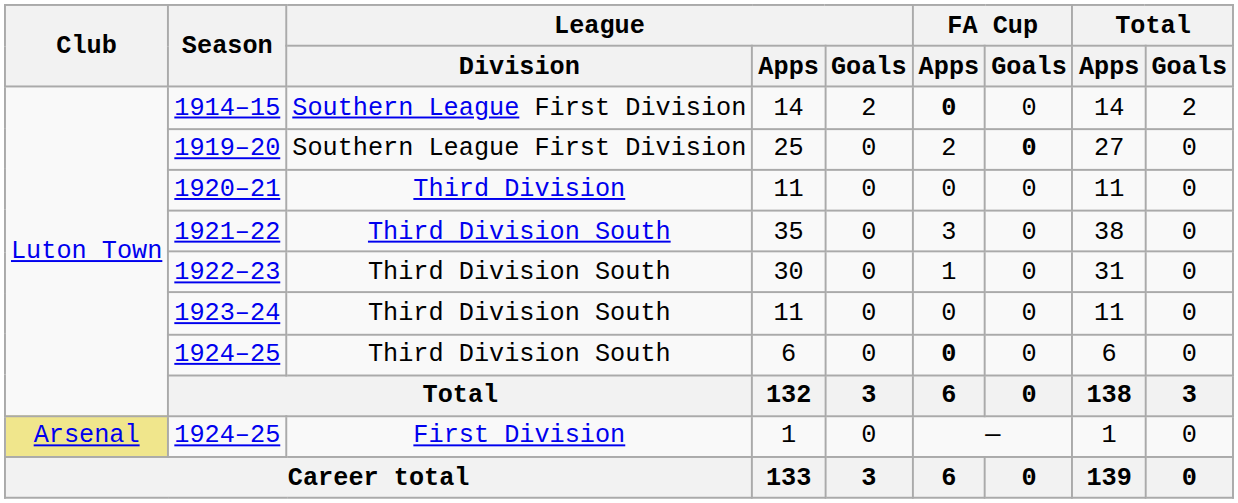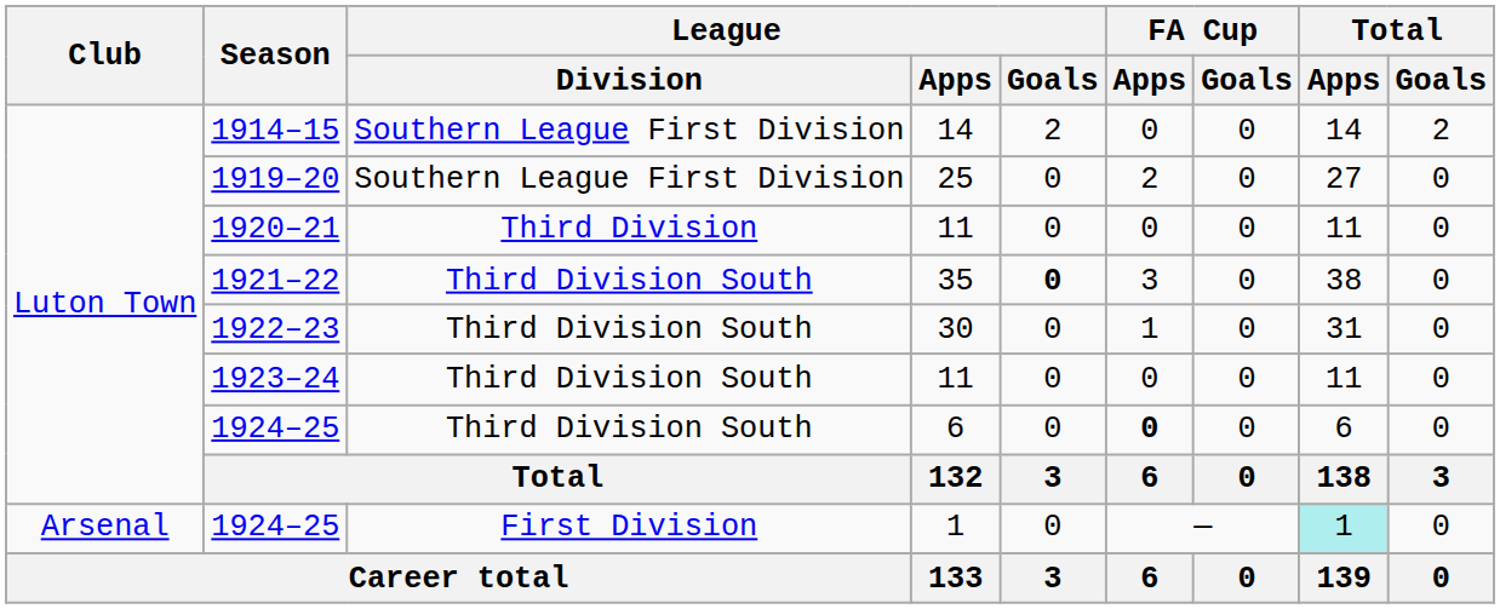1914–15 | FA Cup / Apps: bold -> normal
1919–20 | FA Cup / Goals: bold -> normal
1921–22 | League / Goals: normal -> bold
1924–25 / 1 | Club: khaki background -> no background
1924–25 / 1 | Total / Apps: no background -> paleturquoise background
